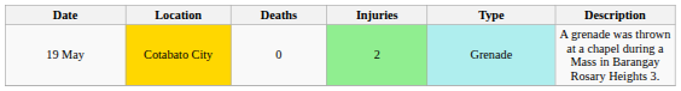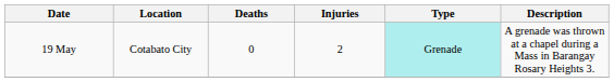19 May | Location: gold background -> no background
19 May | Injuries: lightgreen background -> no background
